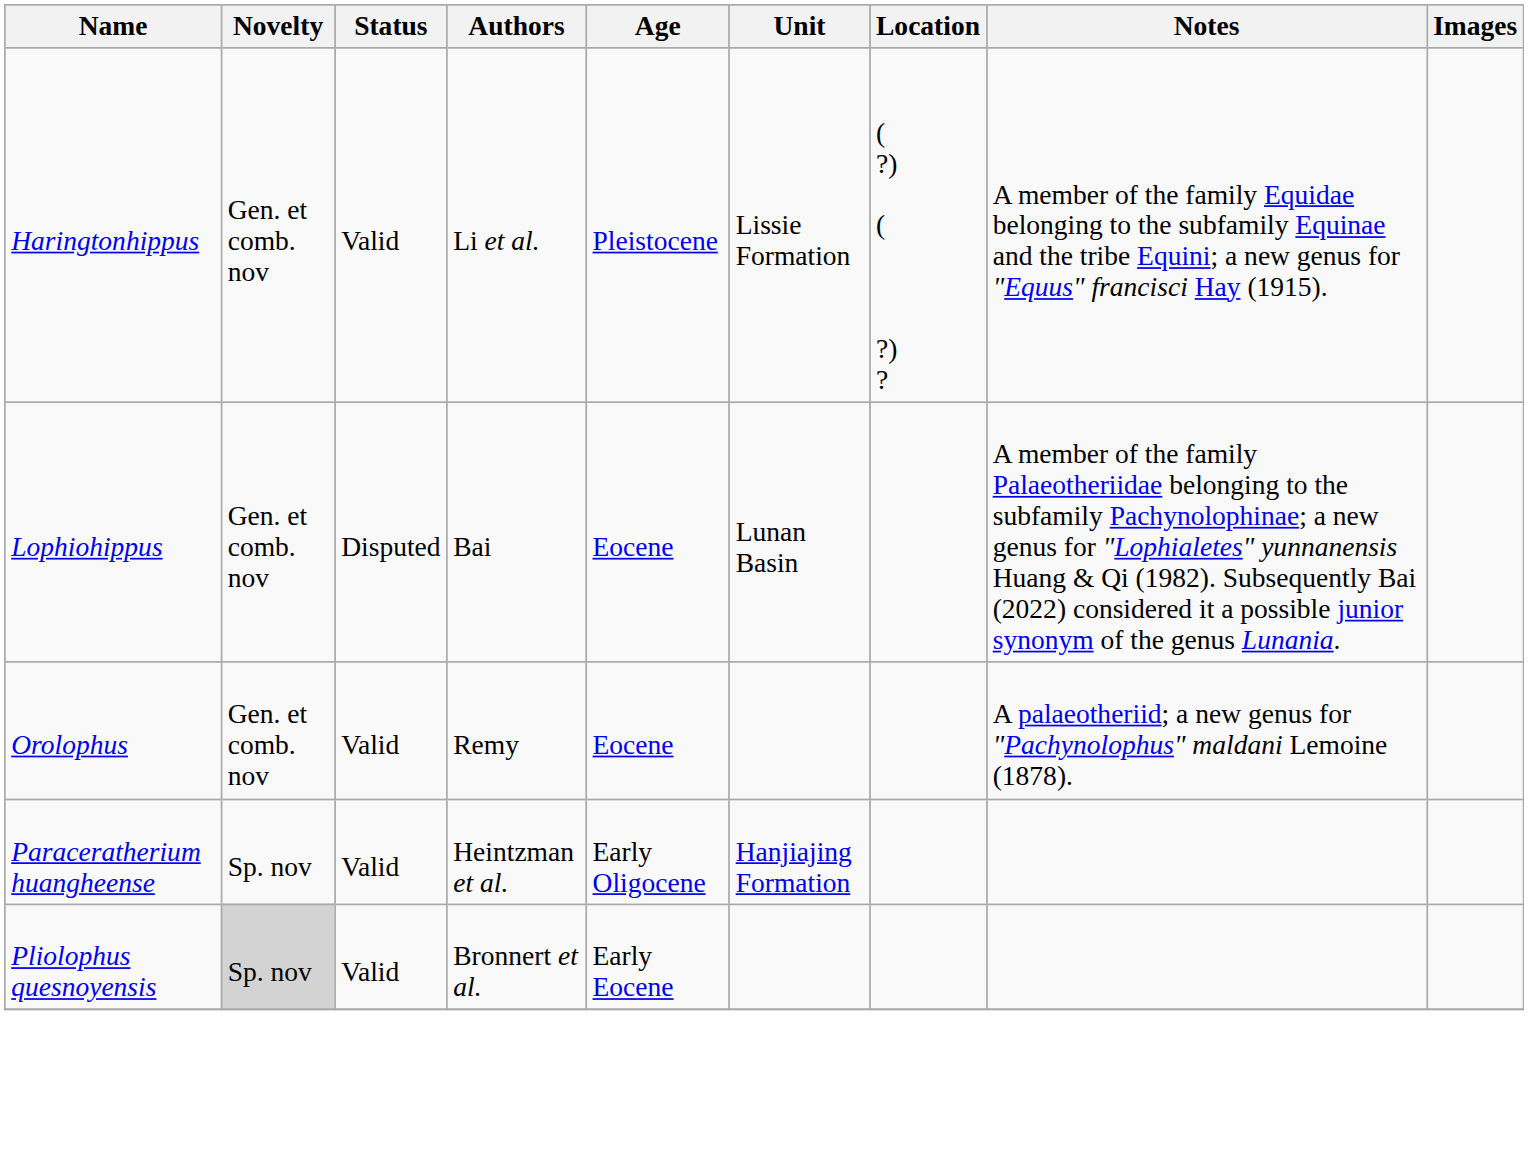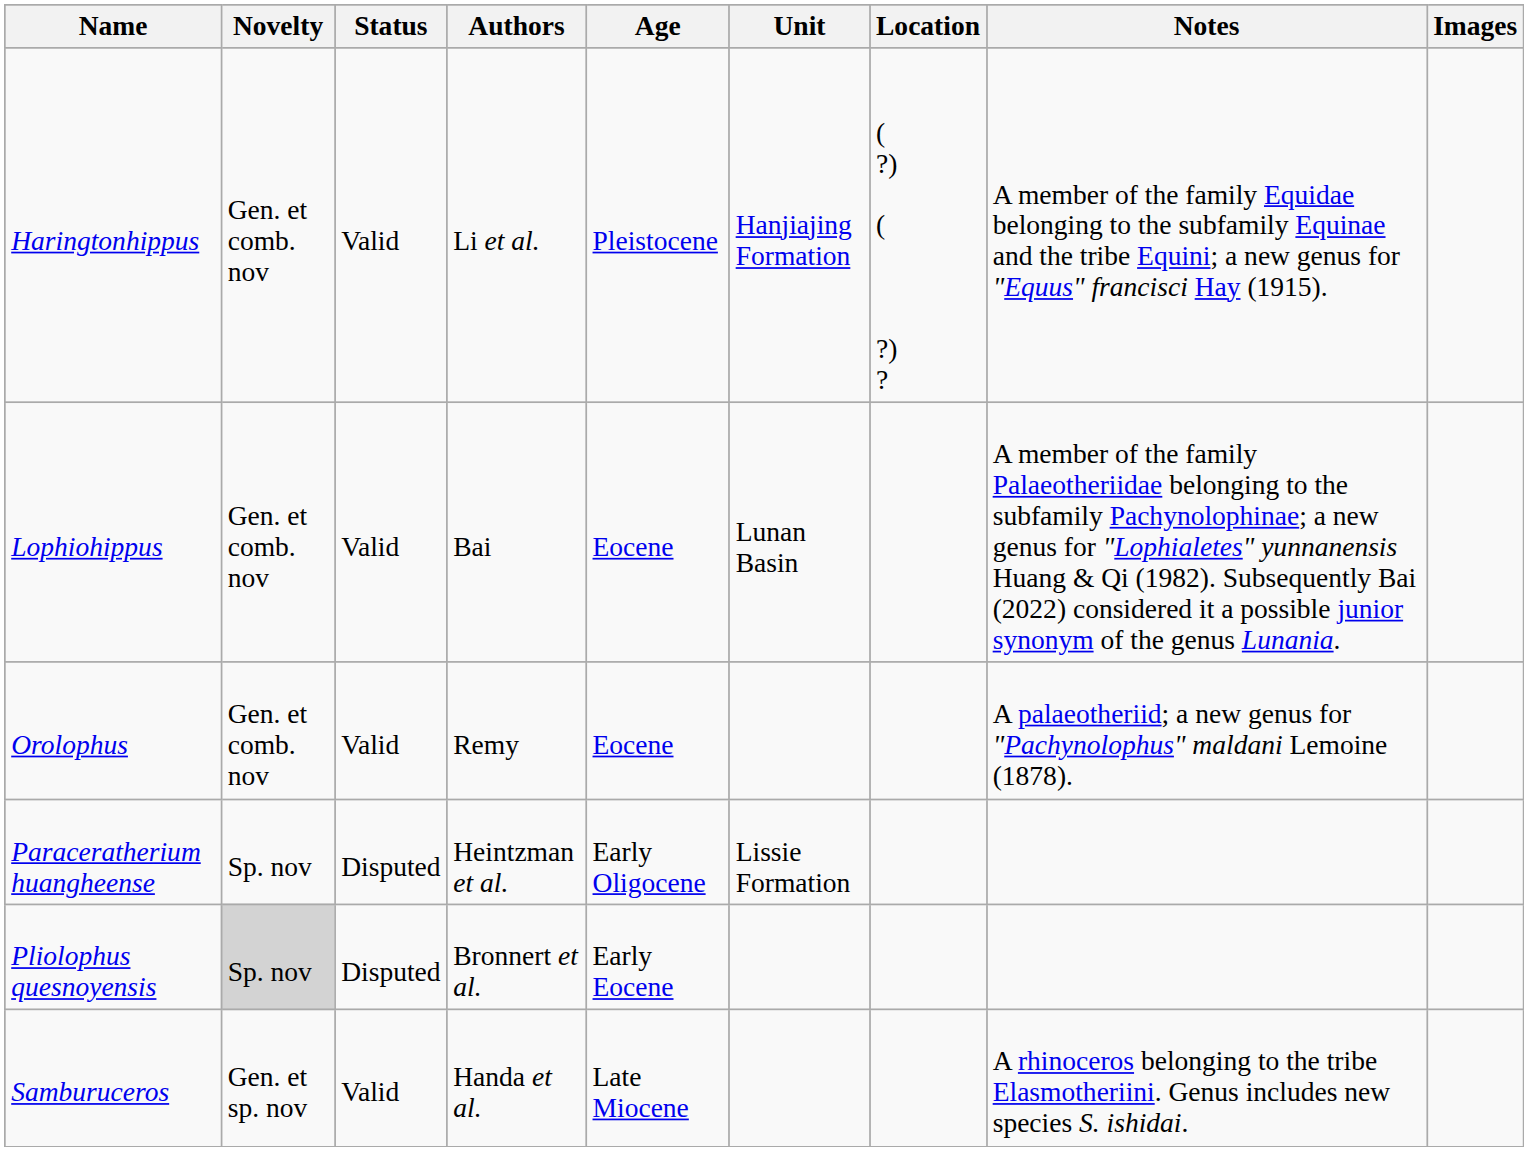Haringtonhippus | Unit: Lissie Formation -> Hanjiajing Formation
Lophiohippus | Status: Disputed -> Valid
Paraceratherium huangheense | Status: Valid -> Disputed
Paraceratherium huangheense | Unit: Hanjiajing Formation -> Lissie Formation
Pliolophus quesnoyensis | Status: Valid -> Disputed
+ row: Samburuceros | Gen. et sp. nov | Valid | Handa et al. | Late Miocene | A rhinoceros belonging to the tribe Elasmotheriini. Genus includes new species S. ishidai.
